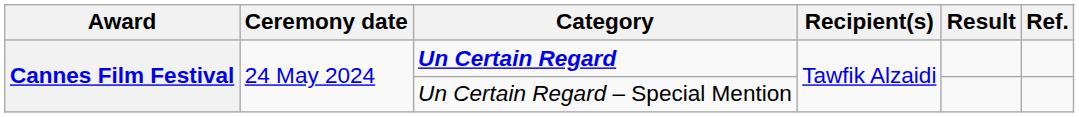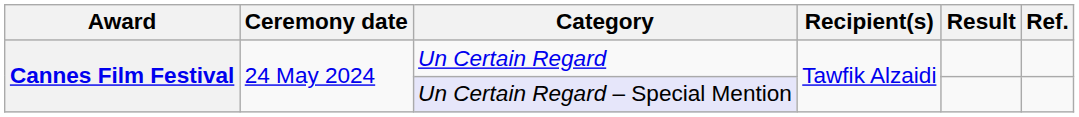Un Certain Regard | Category: bold -> normal
Un Certain Regard – Special Mention | Category: no background -> lavender background
